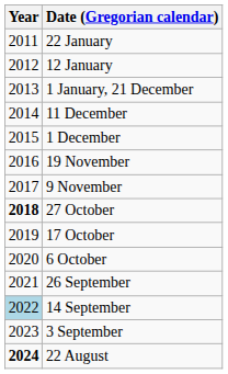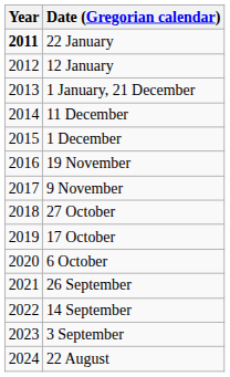22 January | Year: normal -> bold
27 October | Year: bold -> normal
14 September | Year: lightblue background -> no background
22 August | Year: bold -> normal
